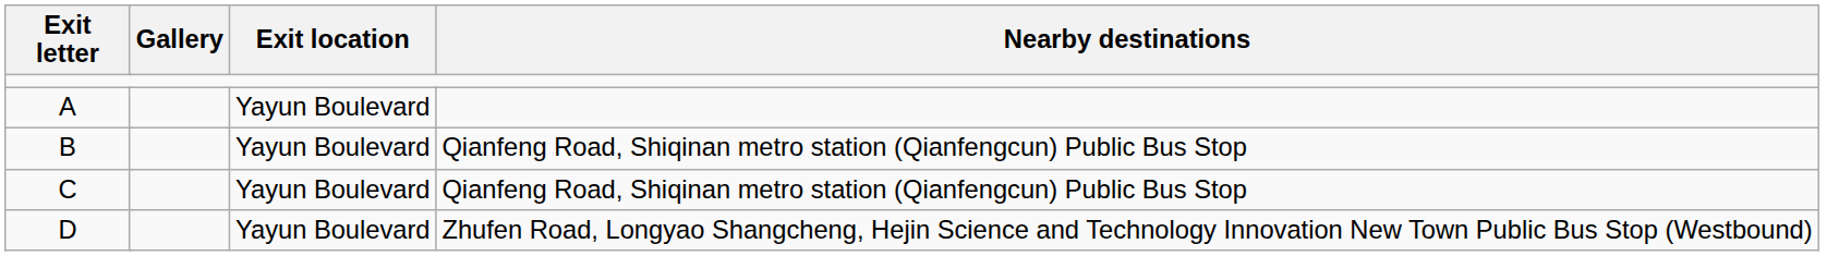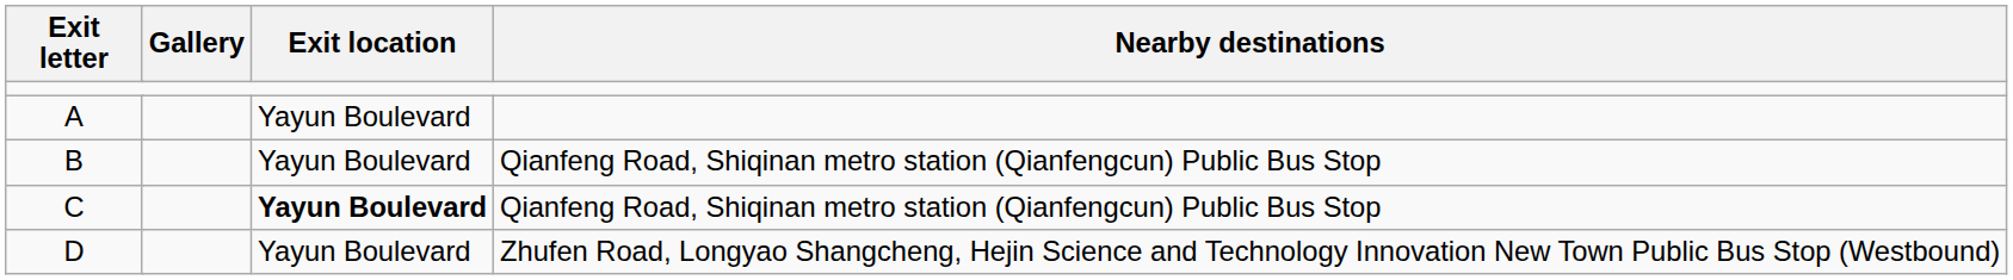C | Exit location: normal -> bold
